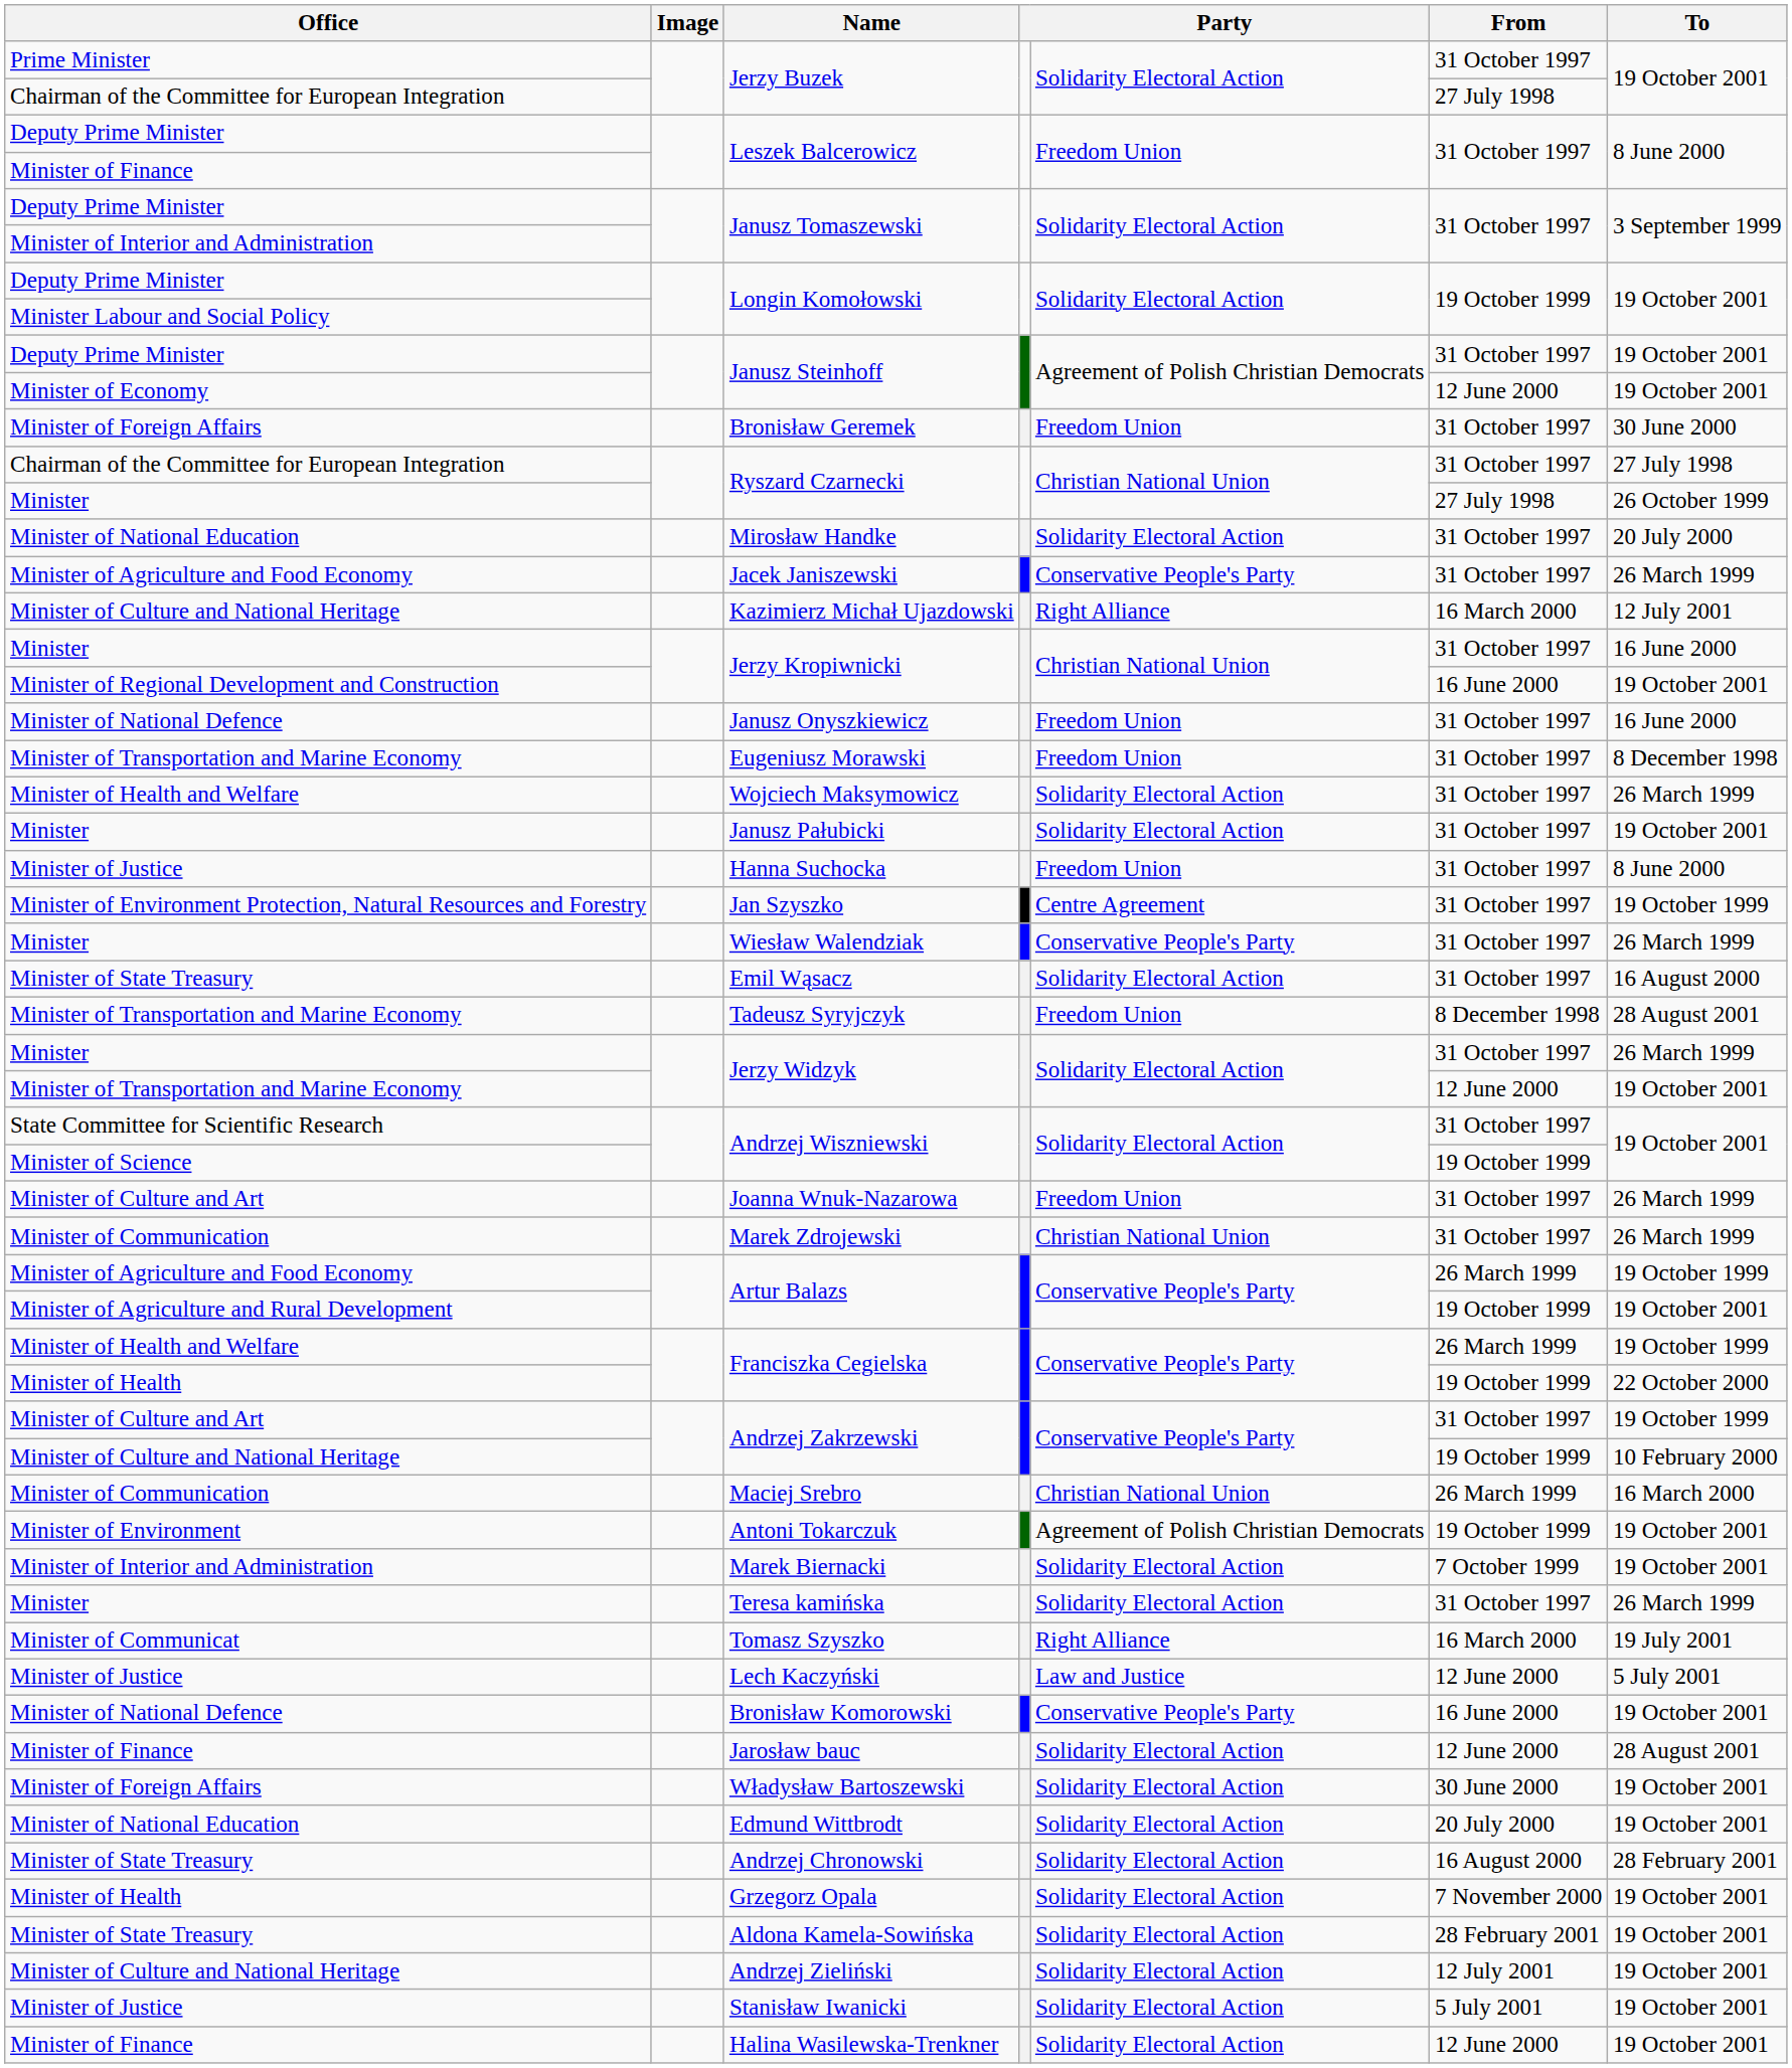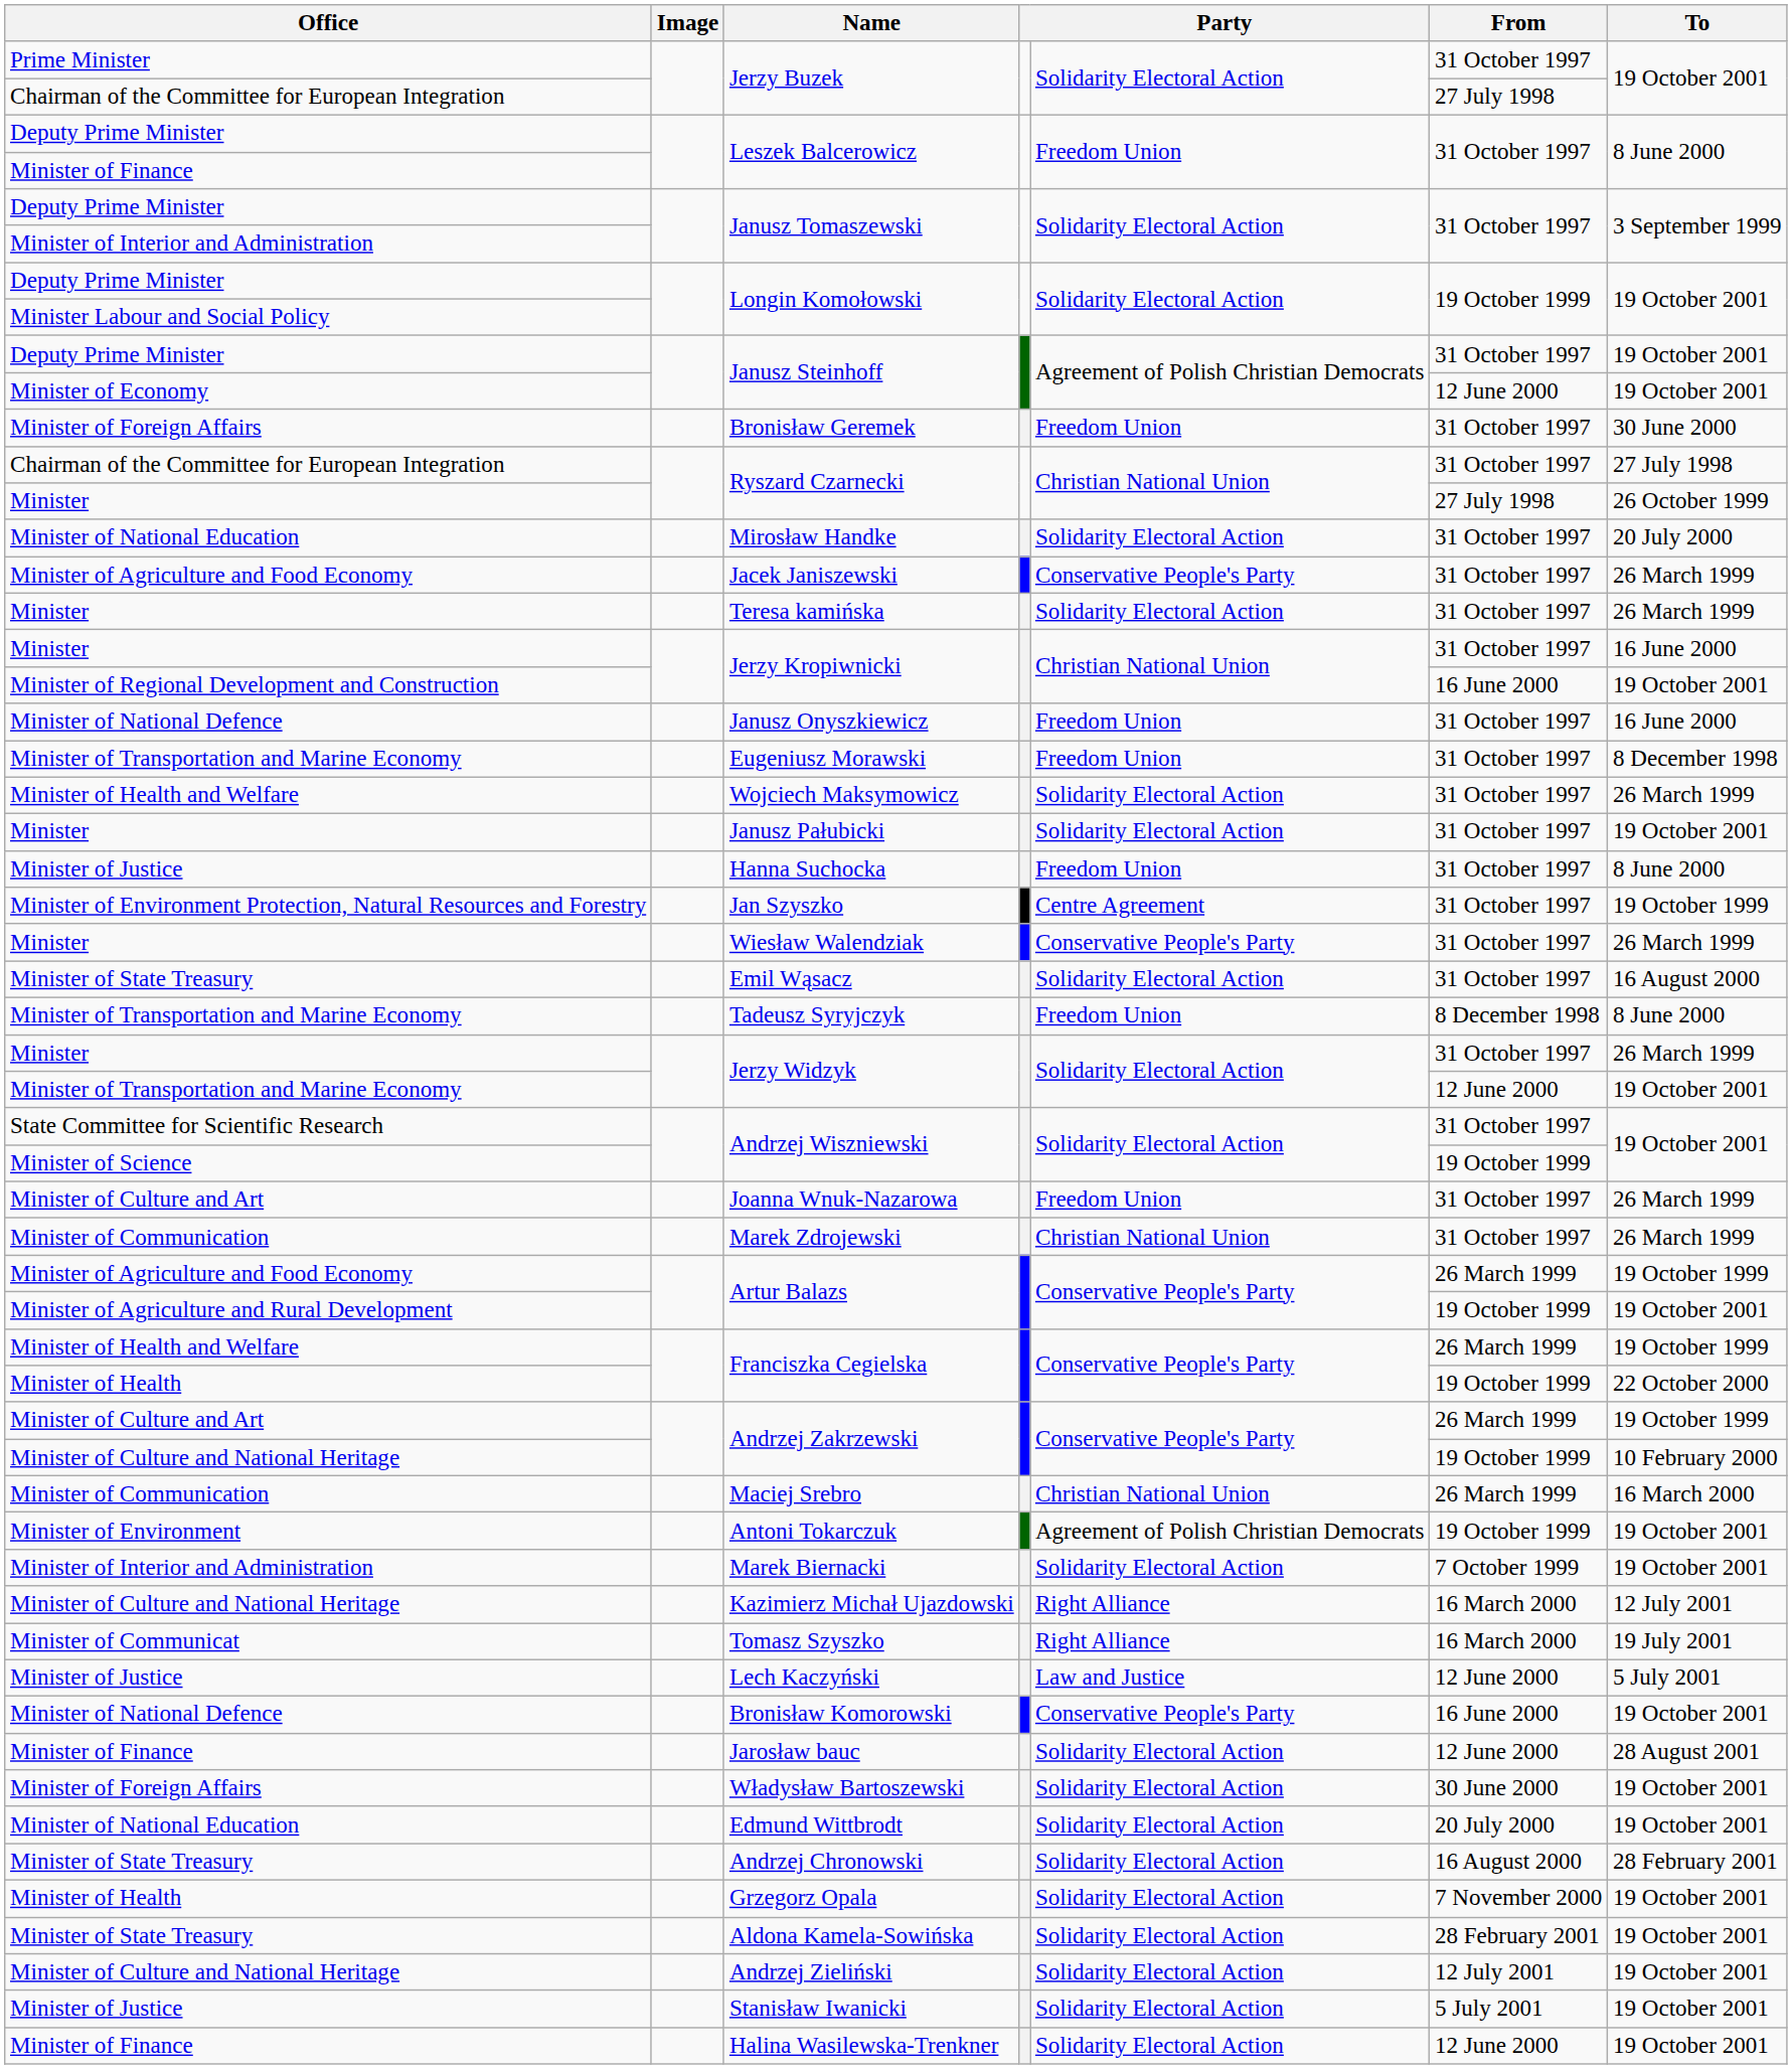rows swapped: Teresa kamińska <-> Kazimierz Michał Ujazdowski
Tadeusz Syryjczyk | To: 28 August 2001 -> 8 June 2000
Minister of Culture and Art / Andrzej Zakrzewski | From: 31 October 1997 -> 26 March 1999
